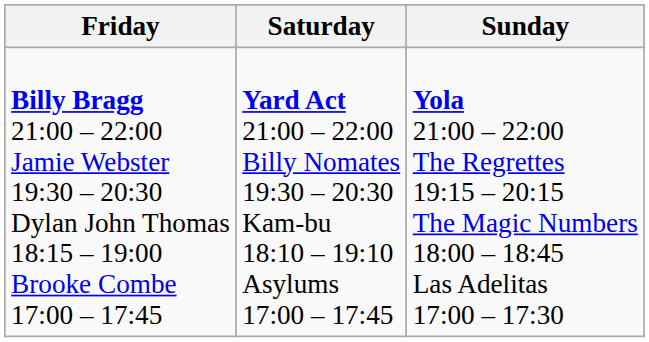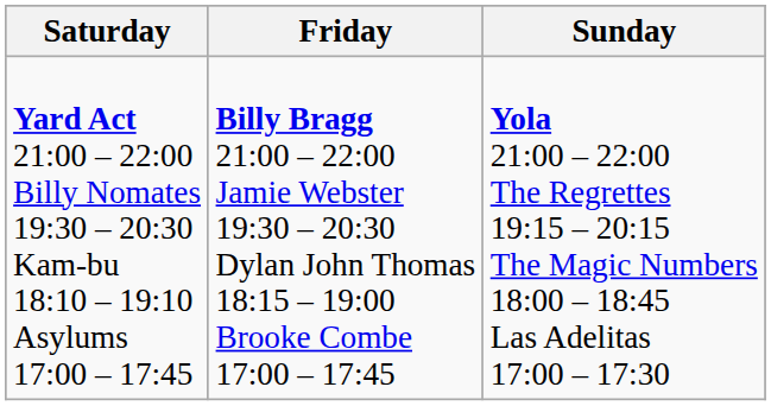columns swapped: Friday <-> Saturday
